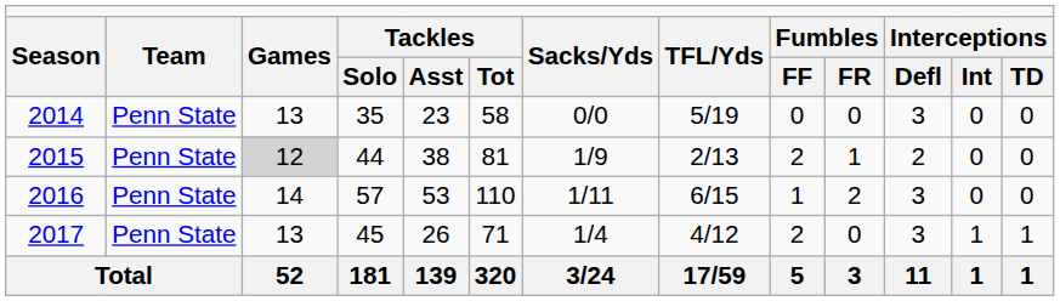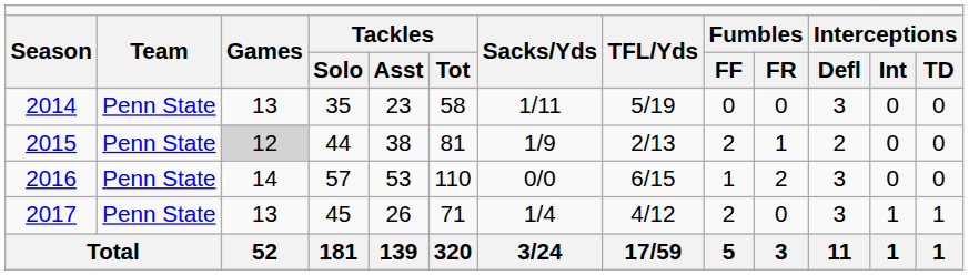2014 | column 7: 0/0 -> 1/11
2016 | column 7: 1/11 -> 0/0
